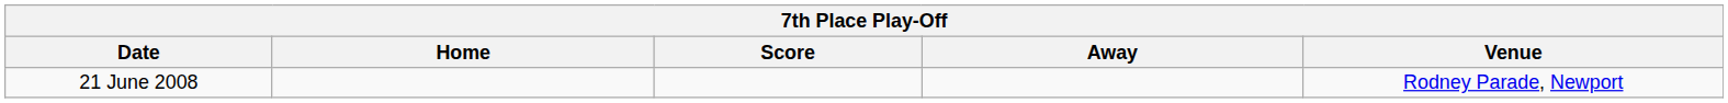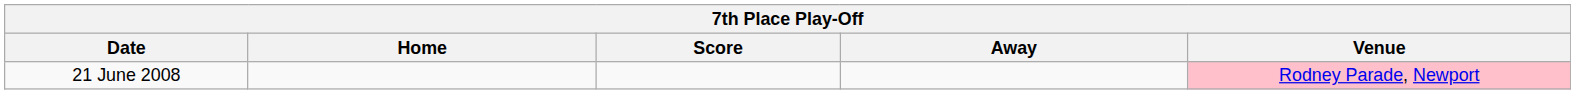21 June 2008 | Venue: no background -> pink background
